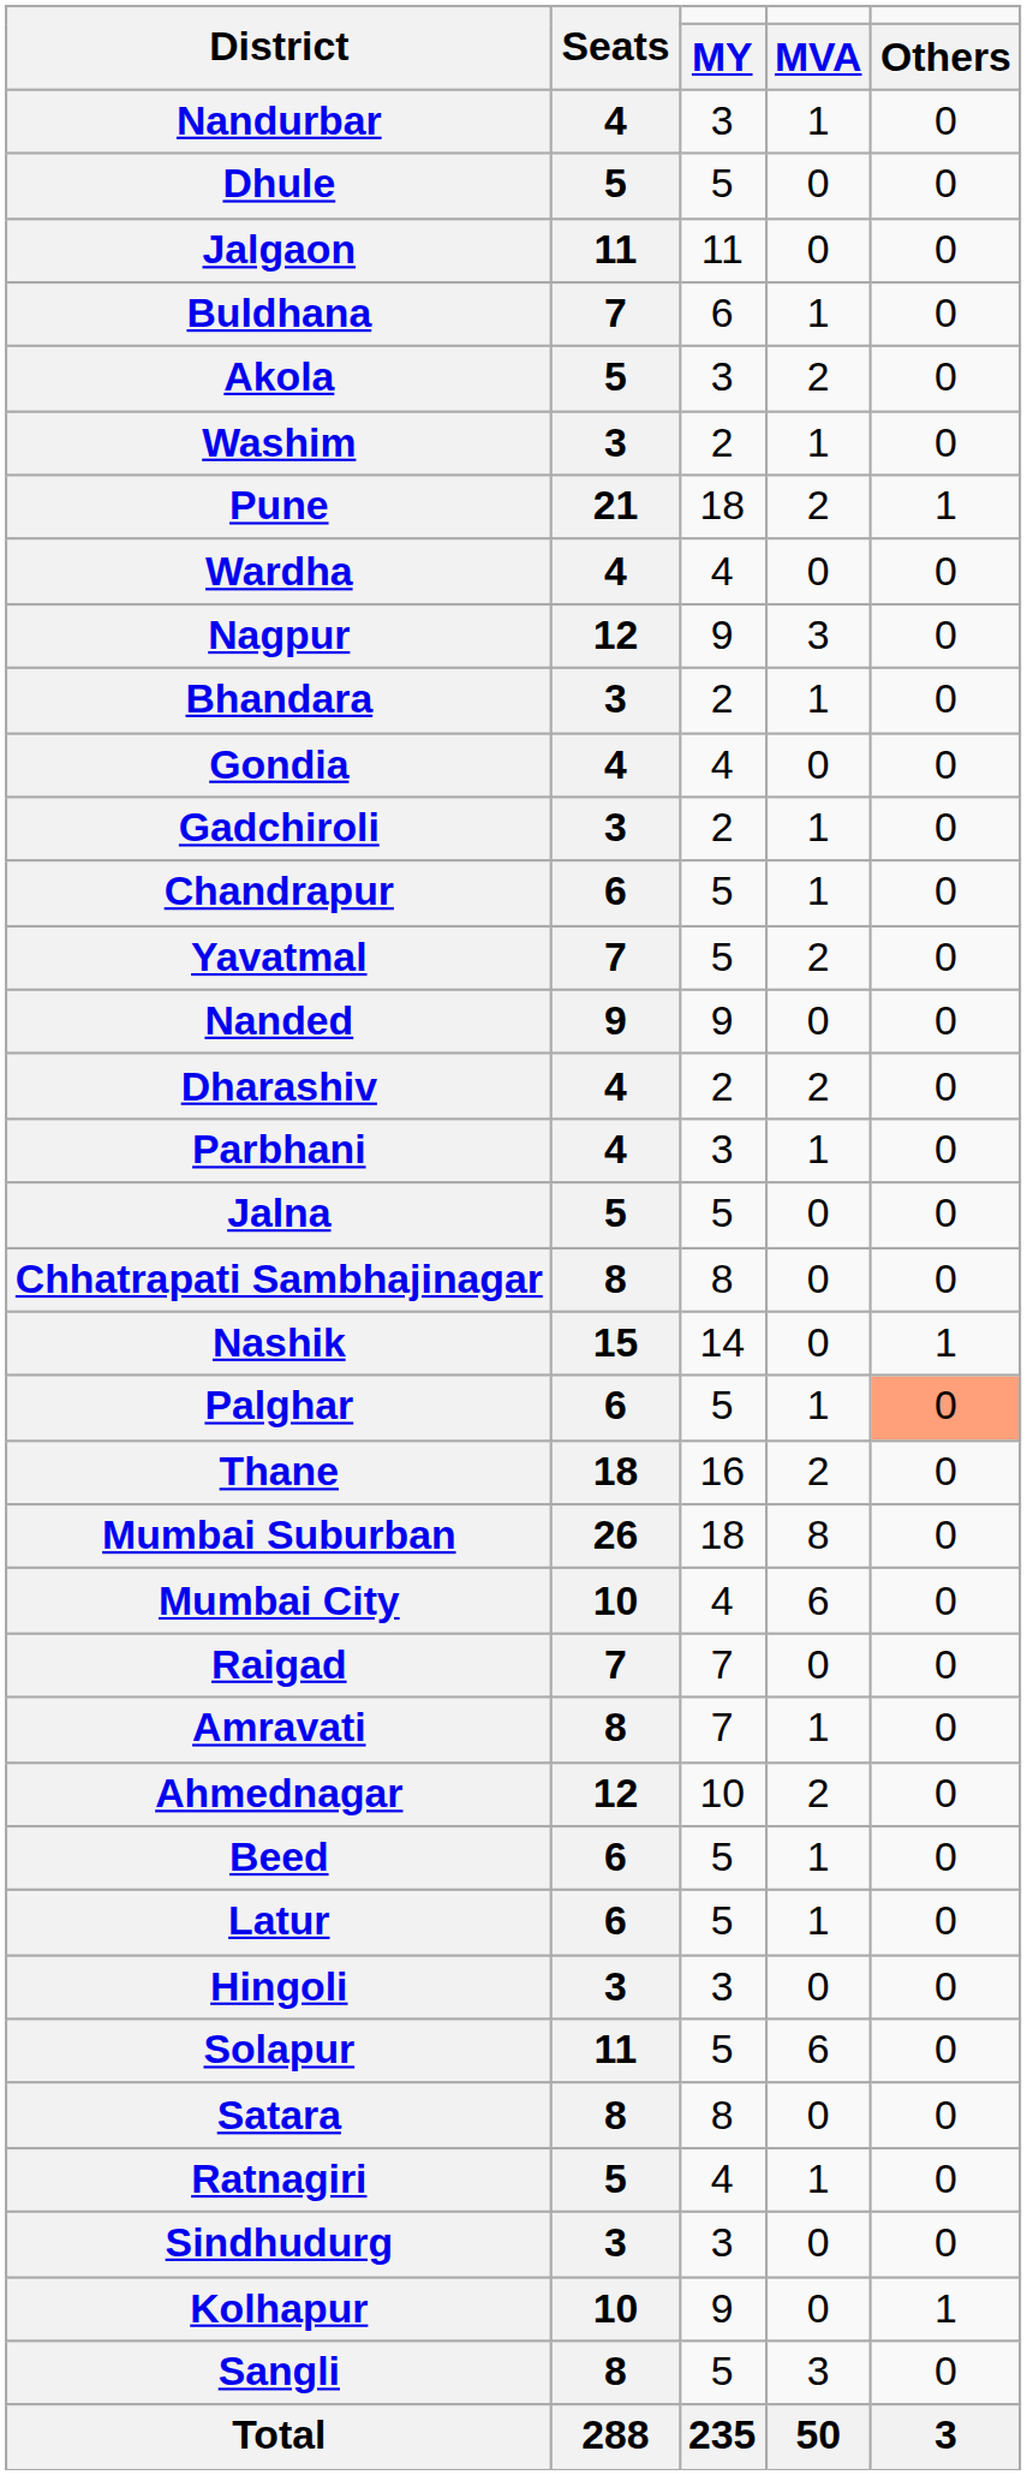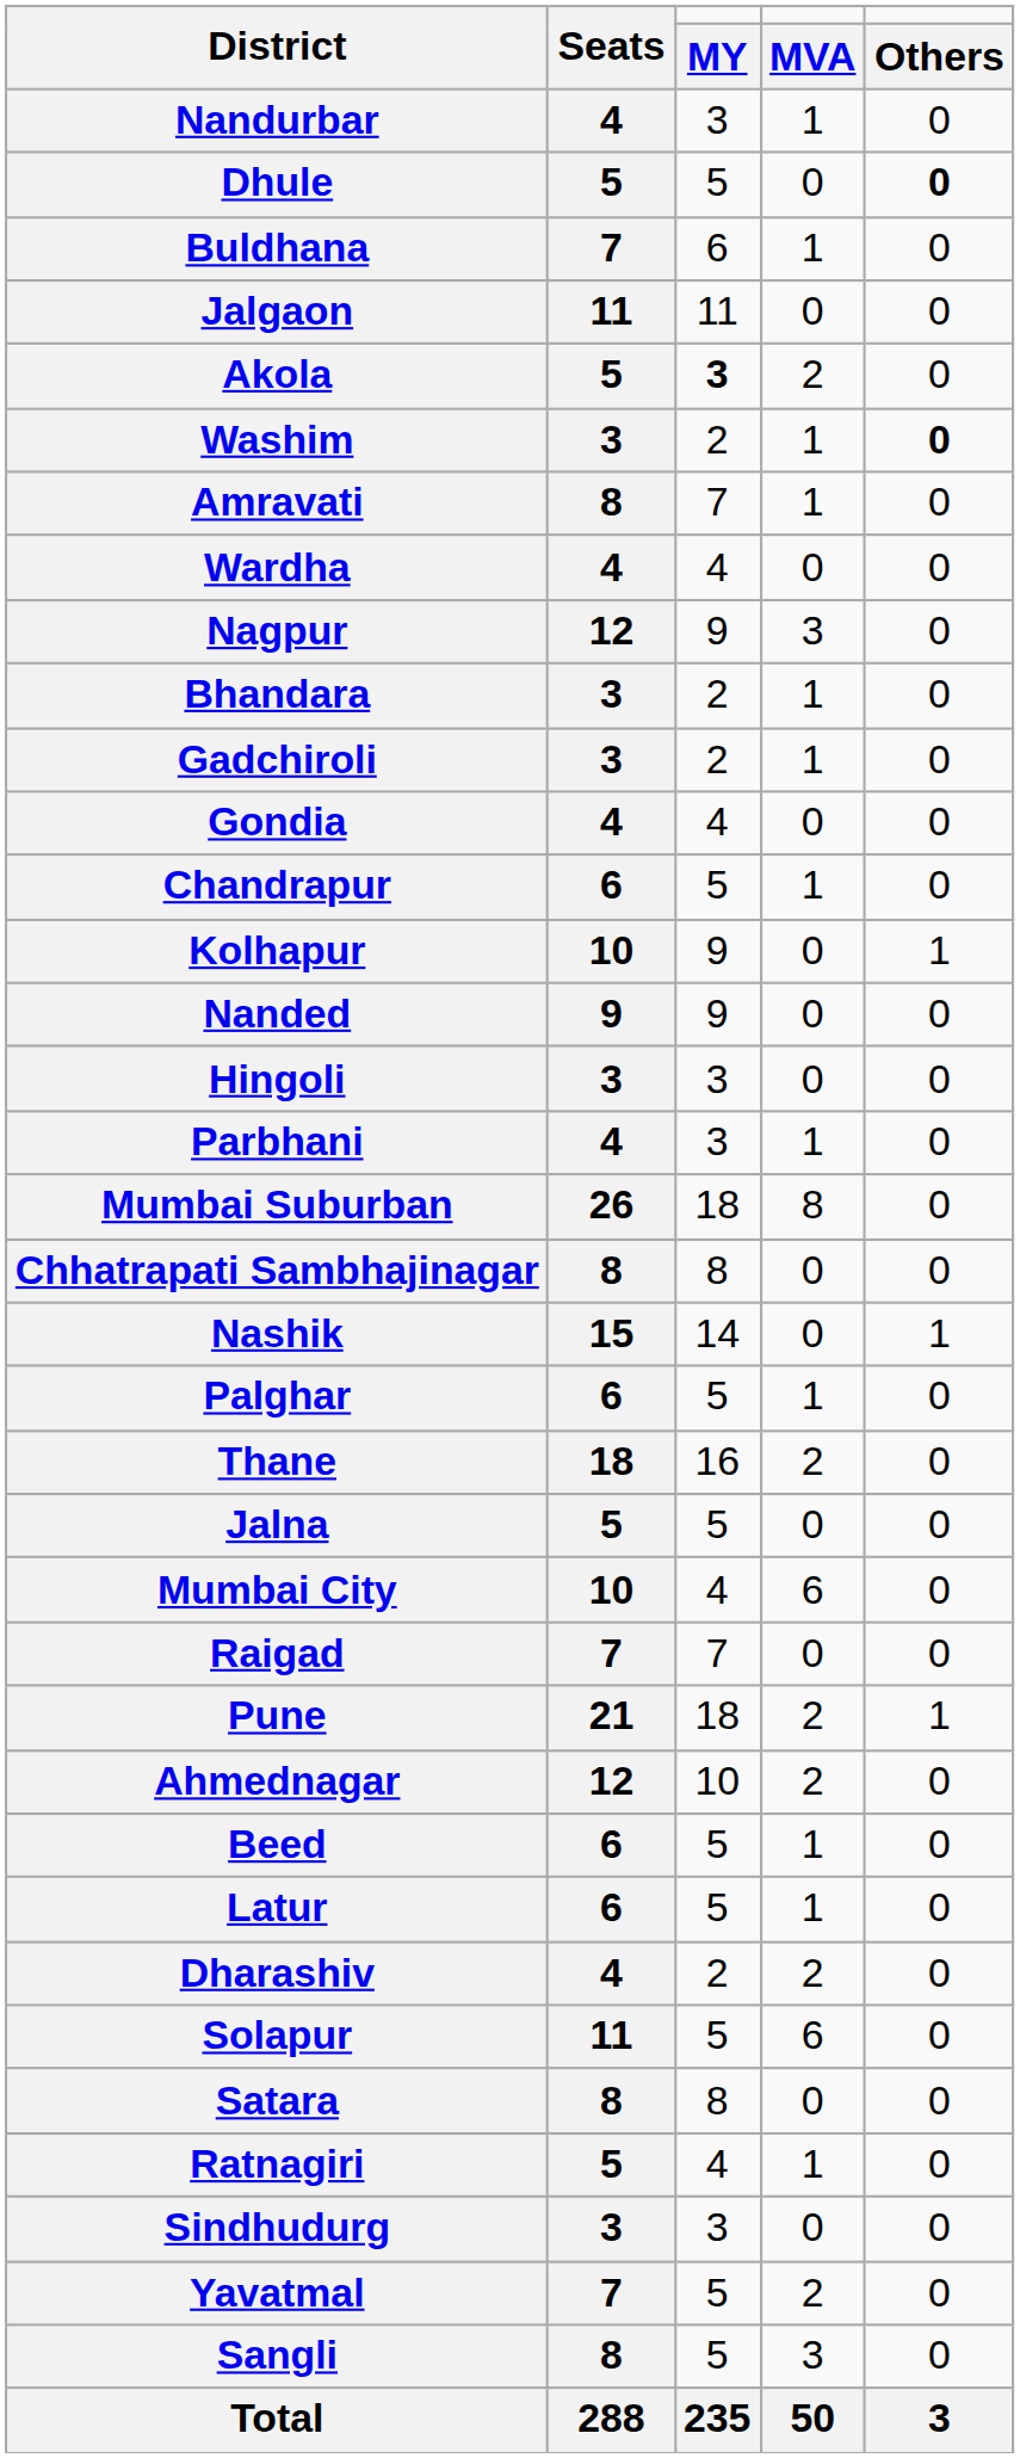Dhule | Others: normal -> bold
rows swapped: Jalgaon <-> Buldhana
Akola | MY: normal -> bold
Washim | Others: normal -> bold
rows swapped: Amravati <-> Pune
rows swapped: Gondia <-> Gadchiroli
rows swapped: Yavatmal <-> Kolhapur
rows swapped: Hingoli <-> Dharashiv
rows swapped: Jalna <-> Mumbai Suburban
Palghar | Others: lightsalmon background -> no background
